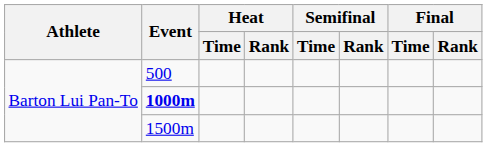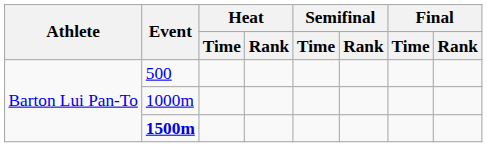1000m | Event: bold -> normal
1500m | Event: normal -> bold
